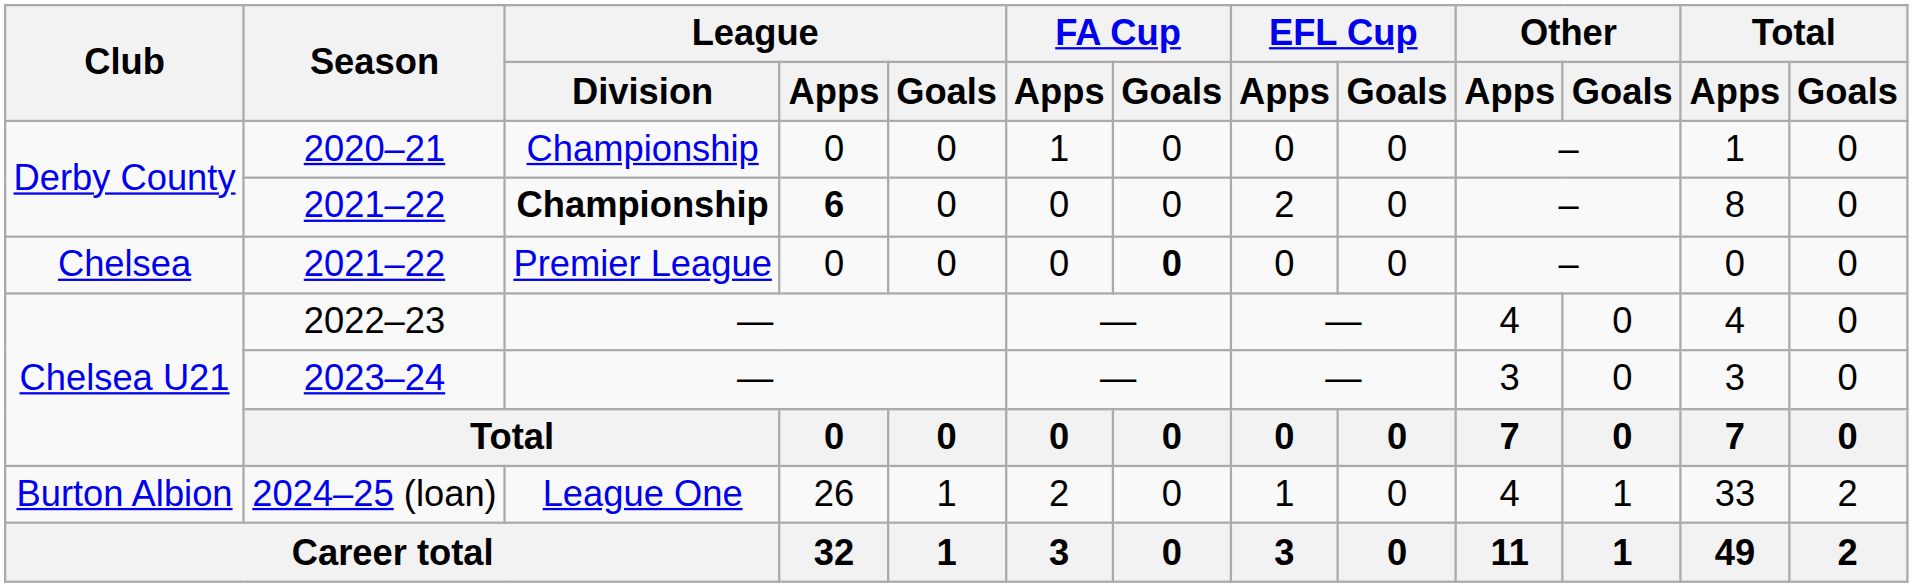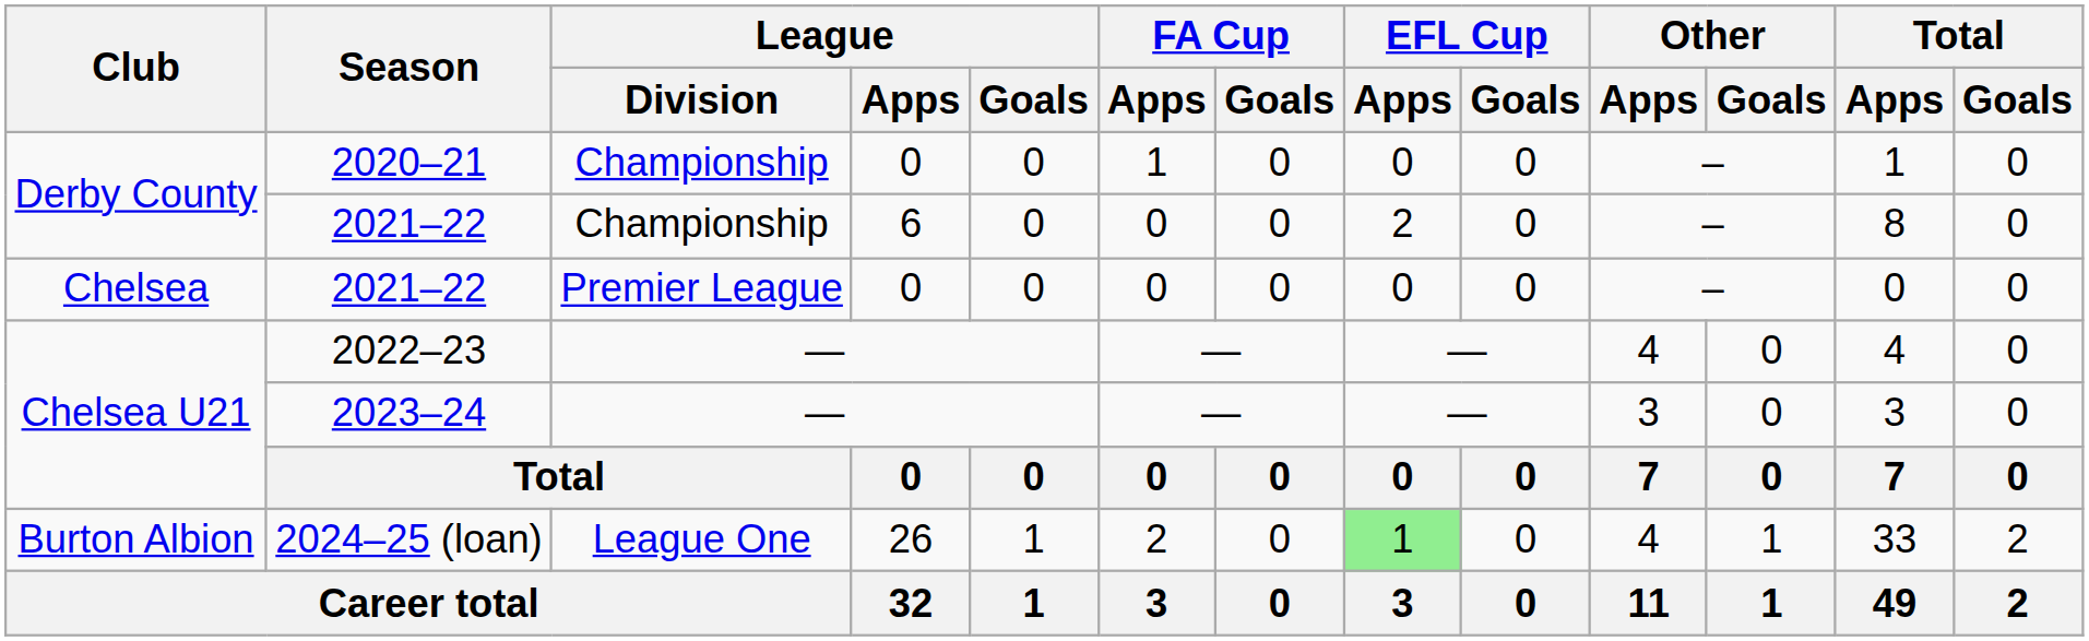Derby County / 2021–22 | League / Division: bold -> normal
Derby County / 2021–22 | League / Apps: bold -> normal
Chelsea / 2021–22 | FA Cup / Goals: bold -> normal
2024–25 (loan) | EFL Cup / Apps: no background -> lightgreen background
